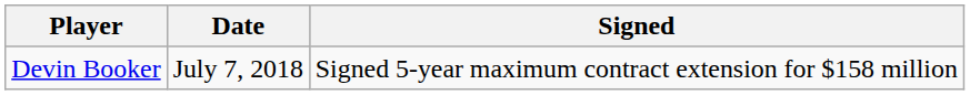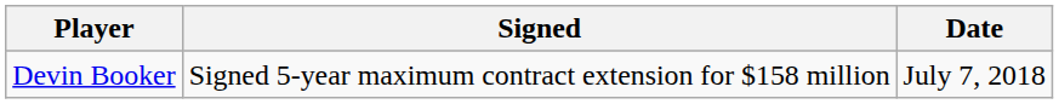columns swapped: Signed <-> Date
